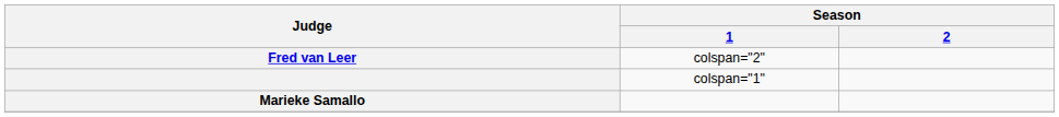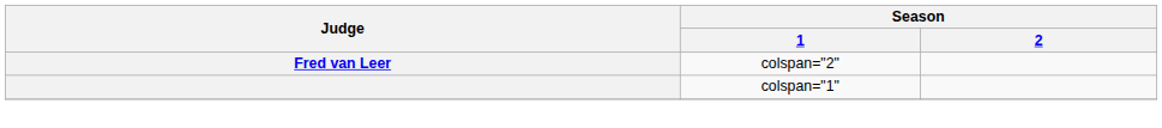- row: Marieke Samallo
